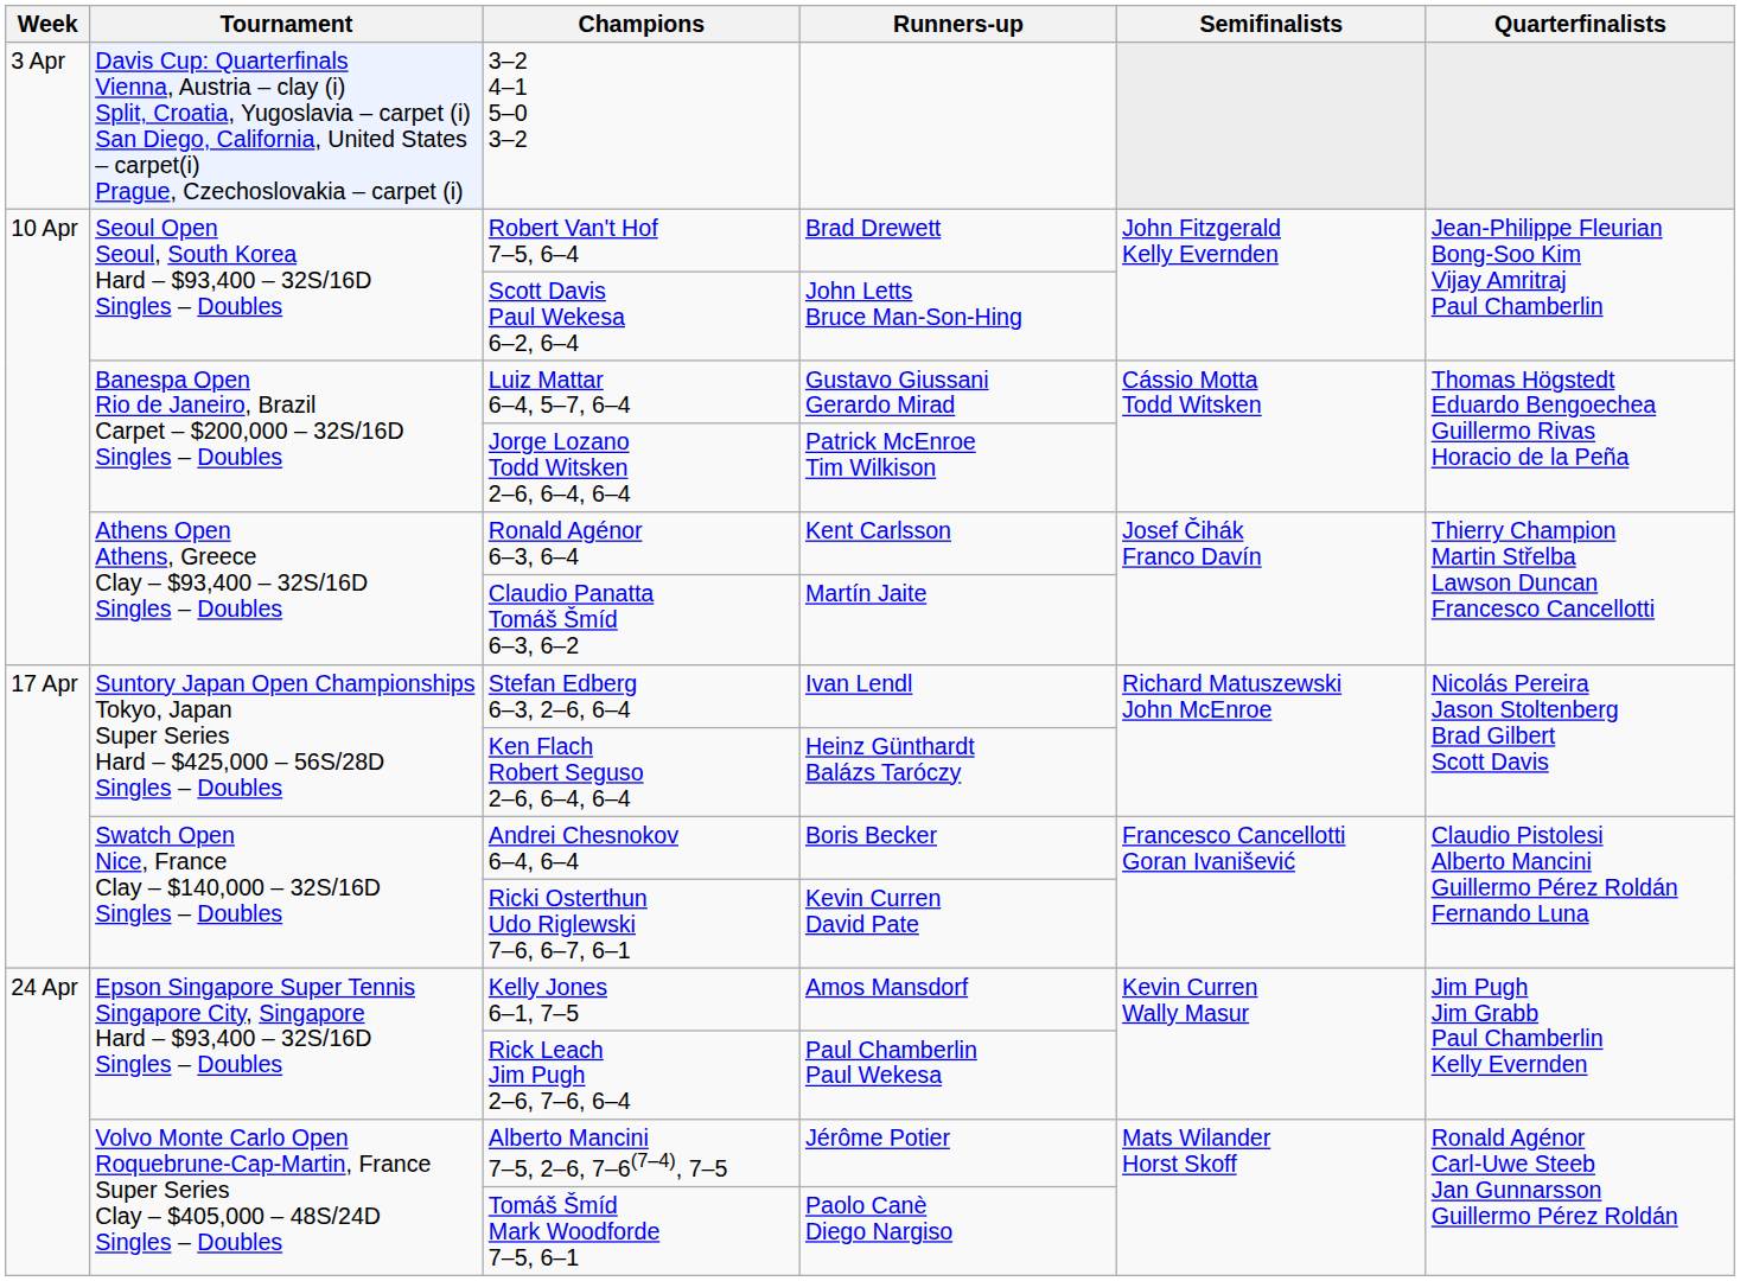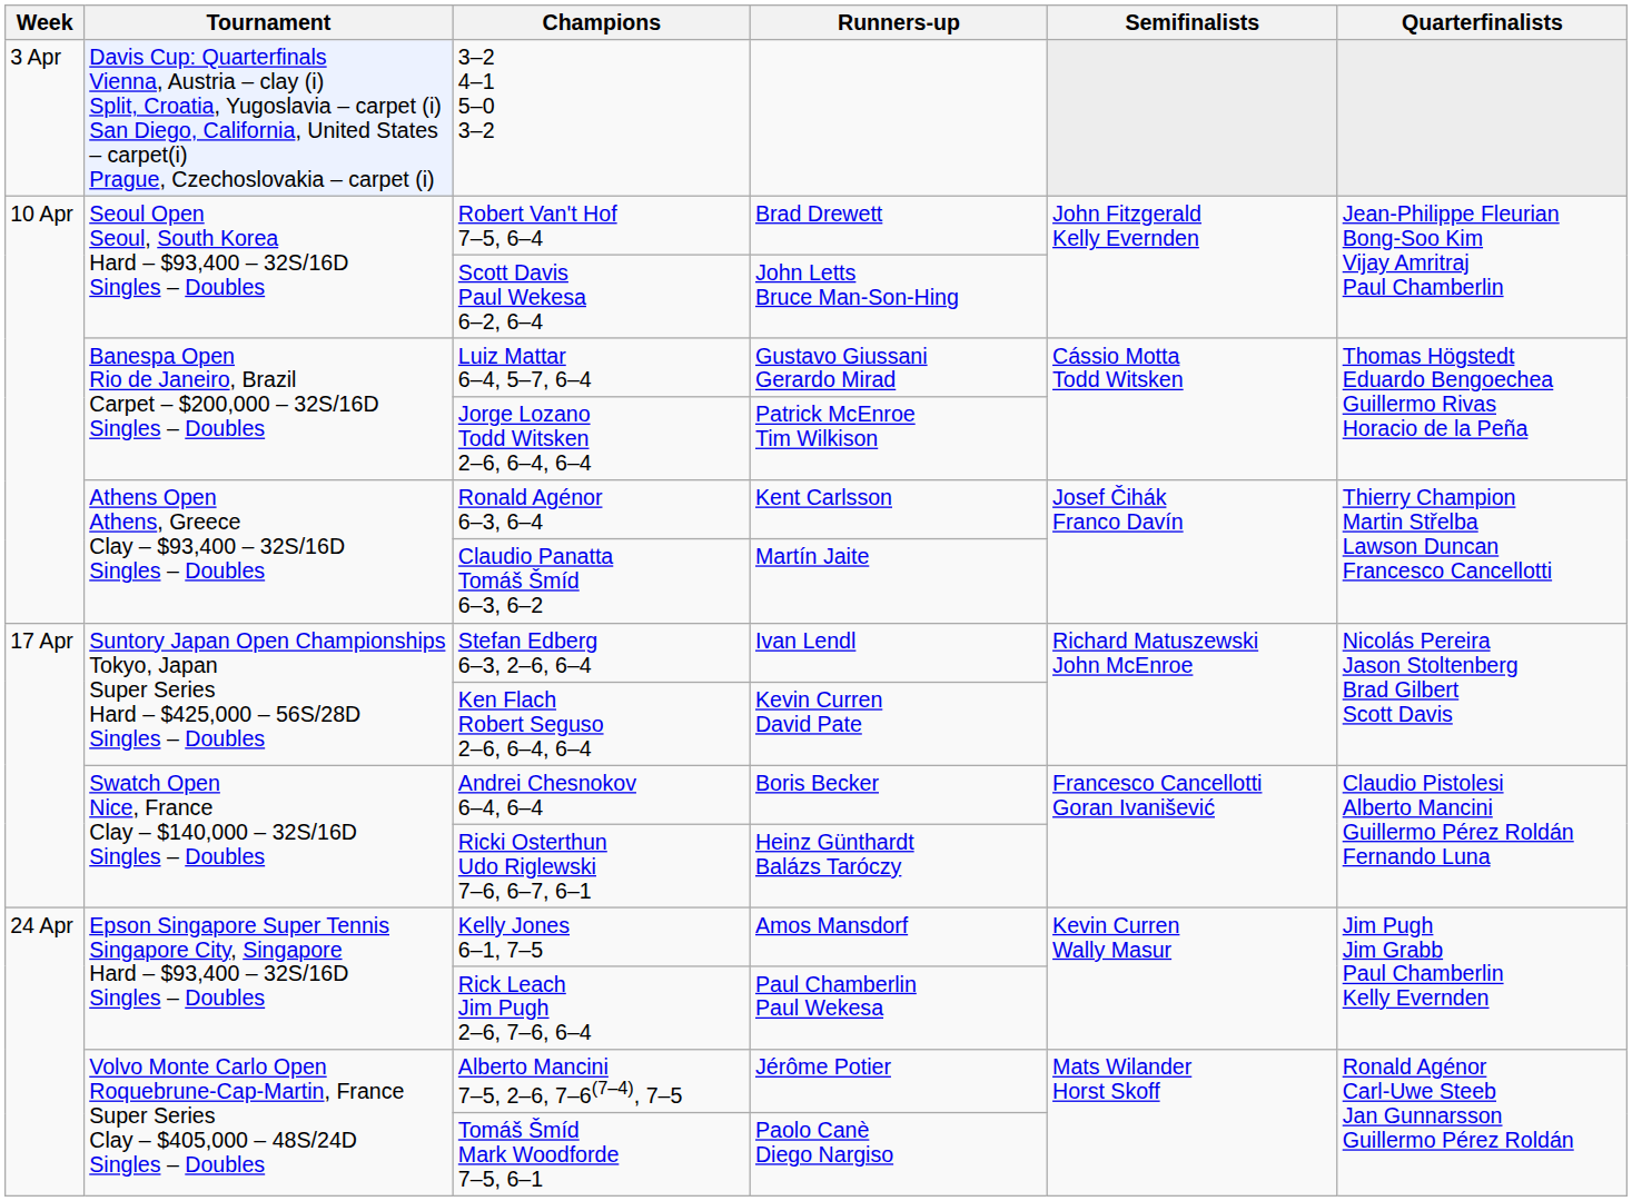Ken Flach Robert Seguso 2–6, 6–4, 6–4 | Runners-up: Heinz Günthardt Balázs Taróczy -> Kevin Curren David Pate
Ricki Osterthun Udo Riglewski 7–6, 6–7, 6–1 | Runners-up: Kevin Curren David Pate -> Heinz Günthardt Balázs Taróczy
